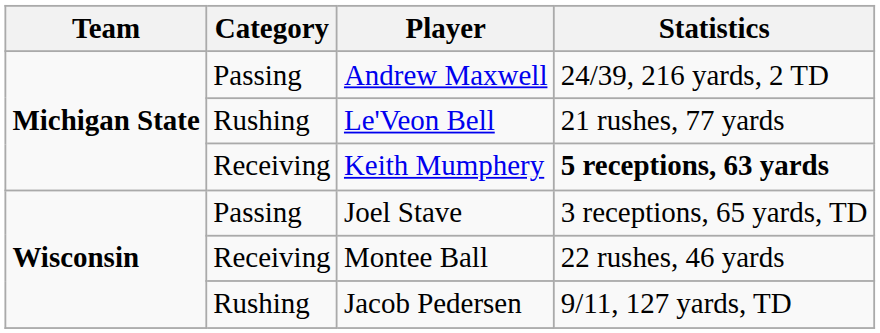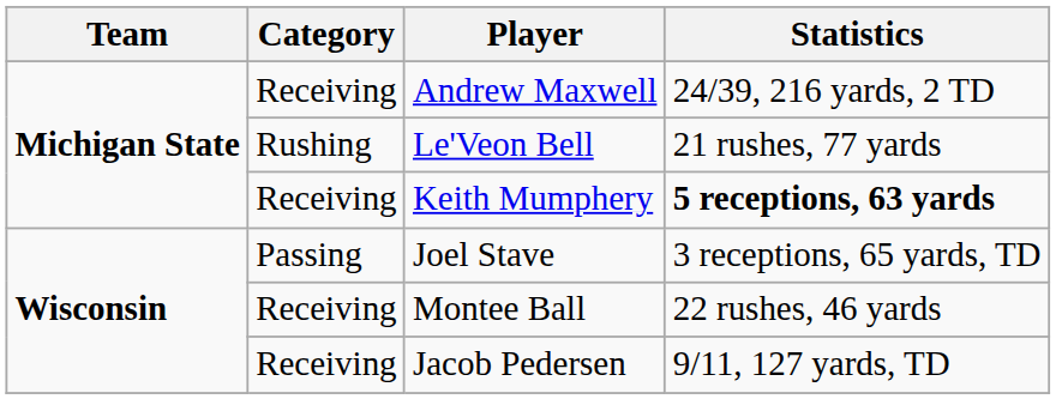Andrew Maxwell | Category: Passing -> Receiving
Jacob Pedersen | Category: Rushing -> Receiving
